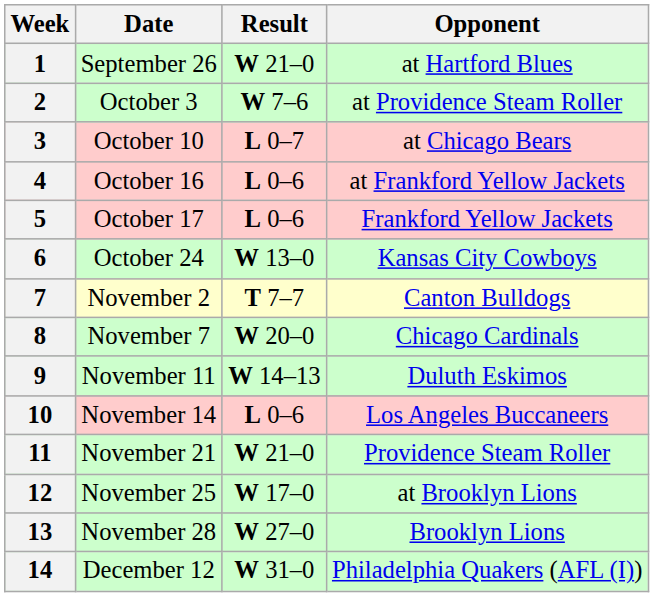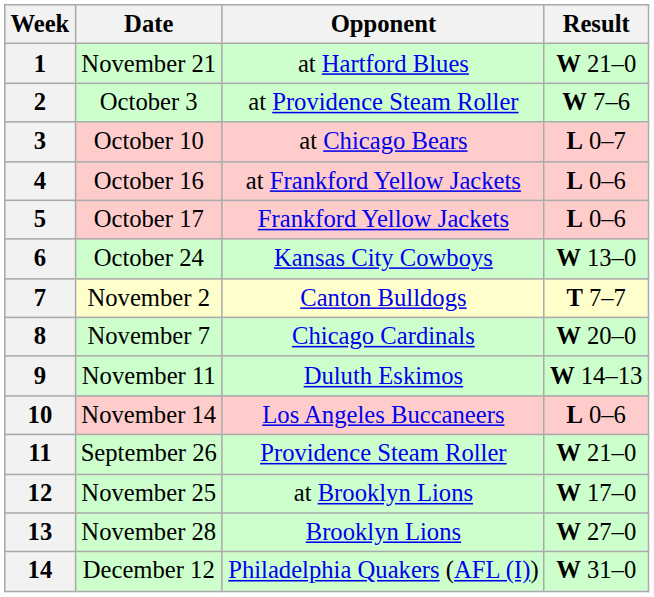columns swapped: Opponent <-> Result
1 | Date: September 26 -> November 21
11 | Date: November 21 -> September 26
